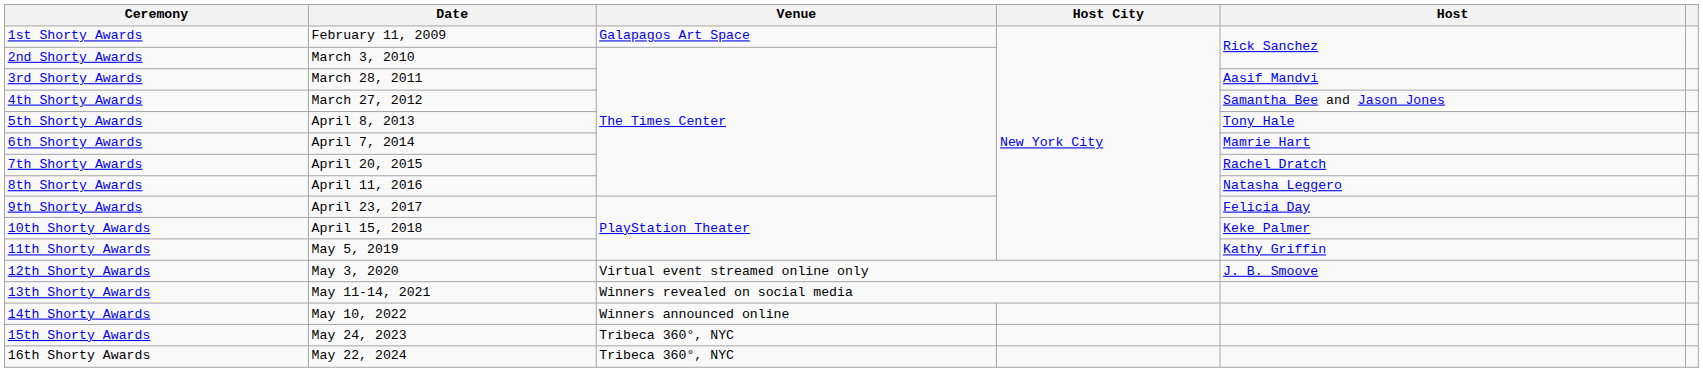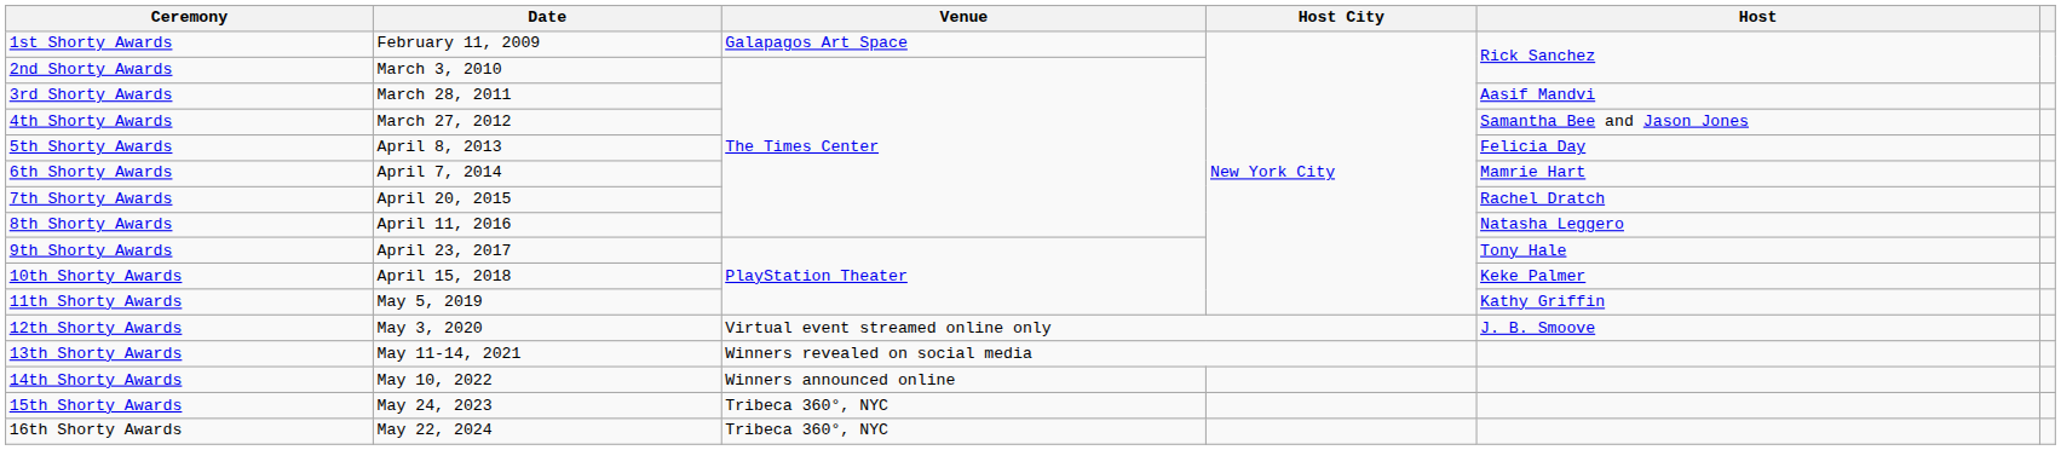5th Shorty Awards | Host: Tony Hale -> Felicia Day
9th Shorty Awards | Host: Felicia Day -> Tony Hale
